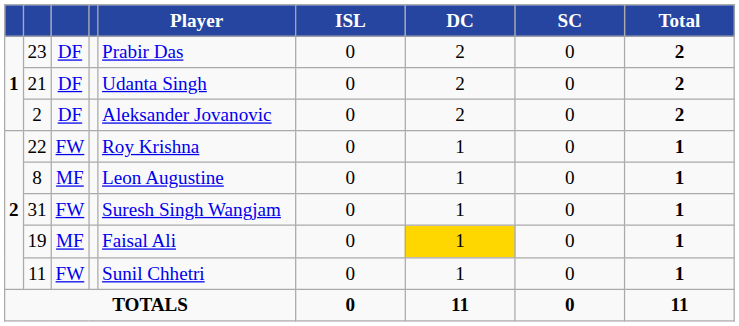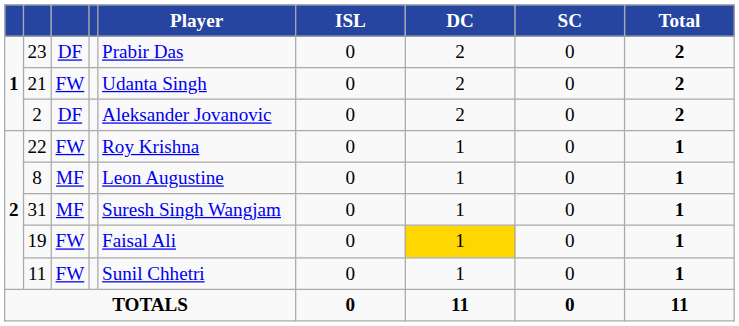21 | column 3: DF -> FW
31 | column 3: FW -> MF
19 | column 3: MF -> FW
